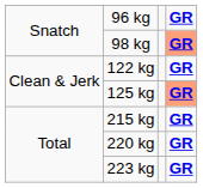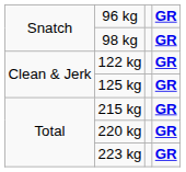98 kg | column 4: lightsalmon background -> no background
125 kg | column 4: lightsalmon background -> no background
